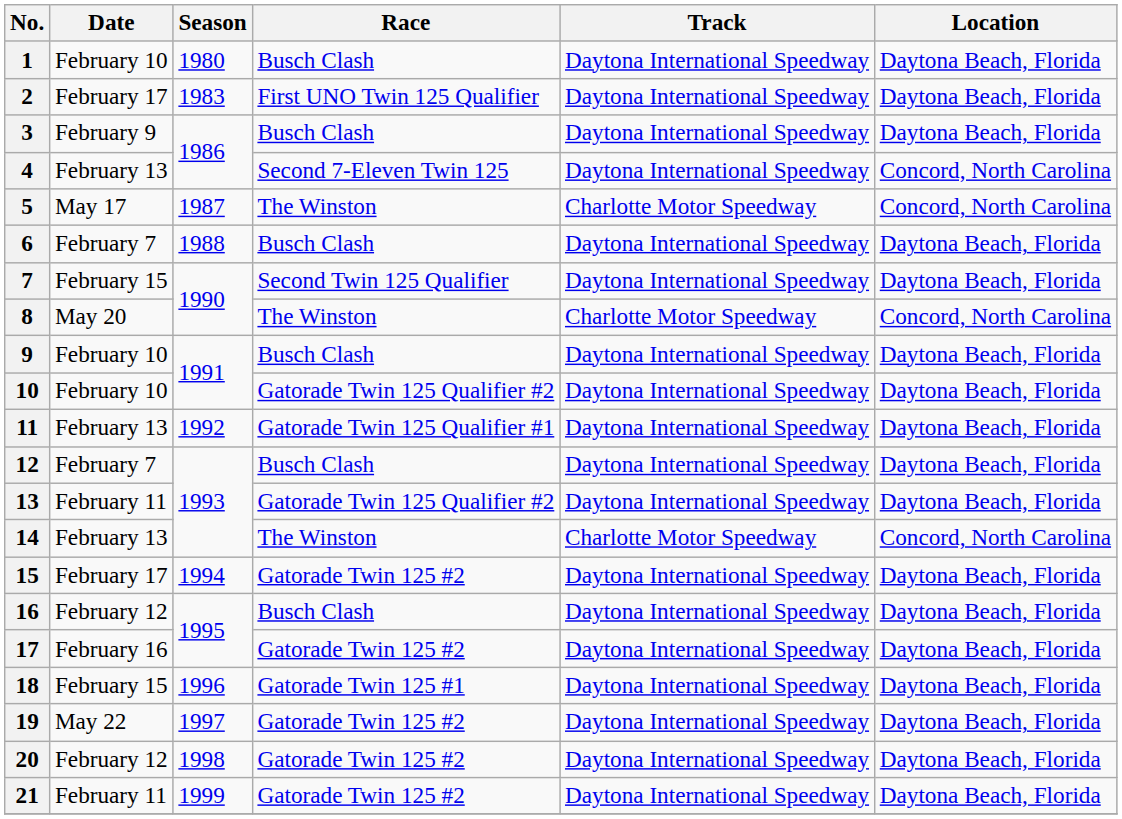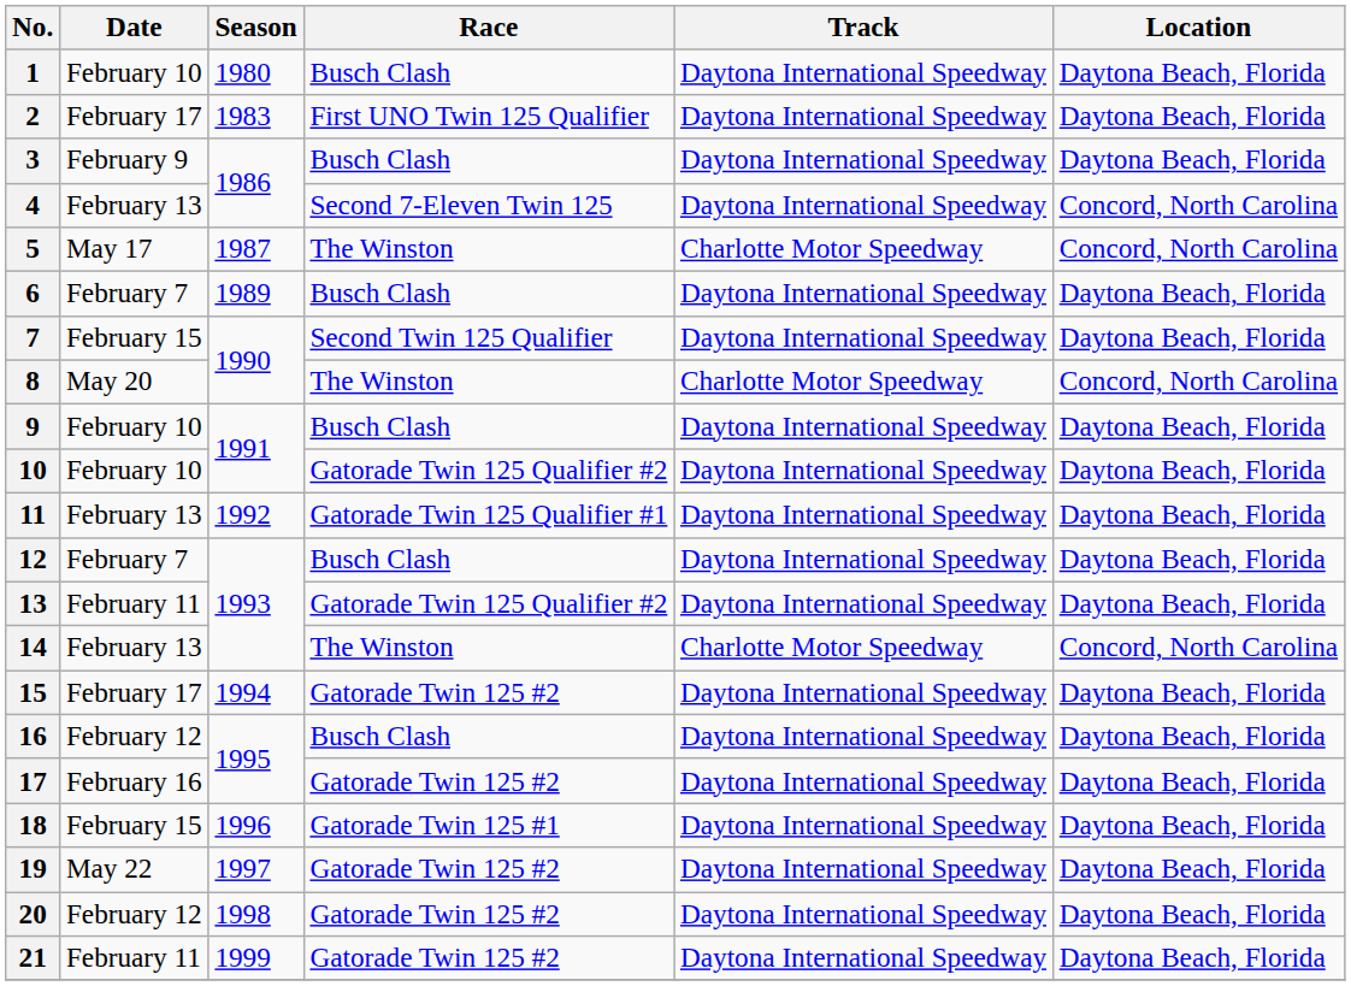6 | Season: 1988 -> 1989
